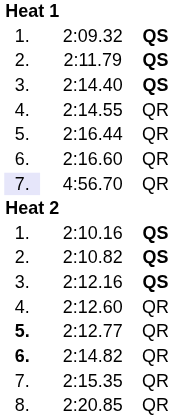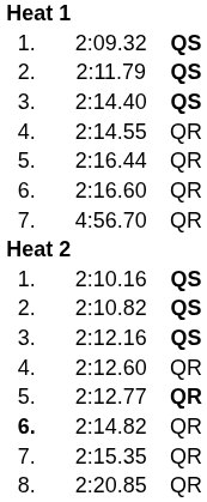4:56.70 | column 1: lavender background -> no background
2:12.77 | column 1: bold -> normal
2:12.77 | column 3: normal -> bold
